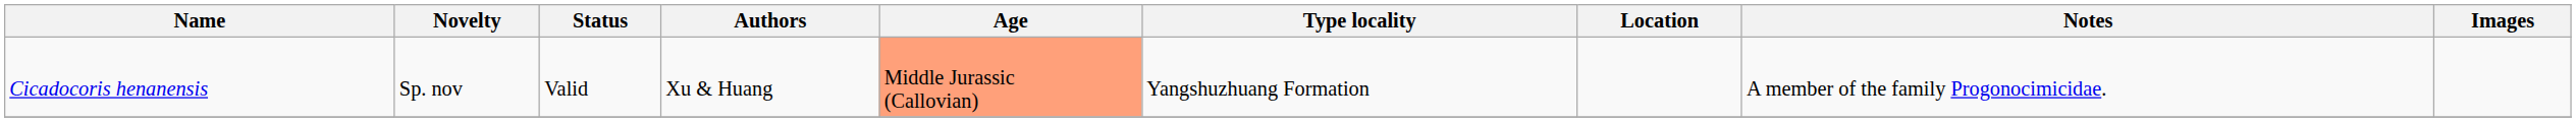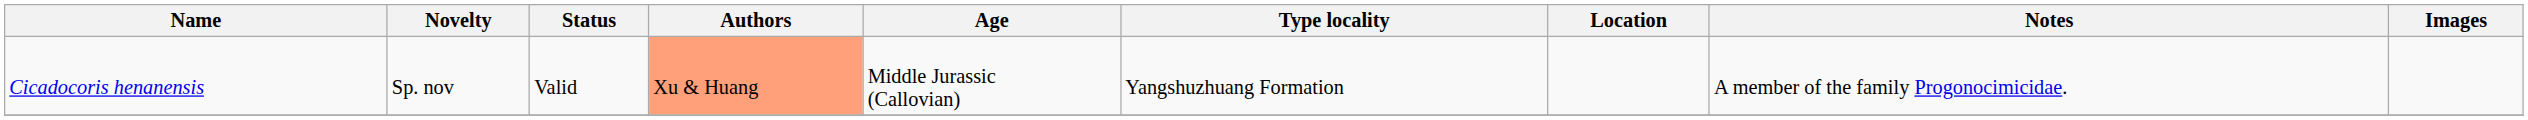Cicadocoris henanensis | Authors: no background -> lightsalmon background
Cicadocoris henanensis | Age: lightsalmon background -> no background
